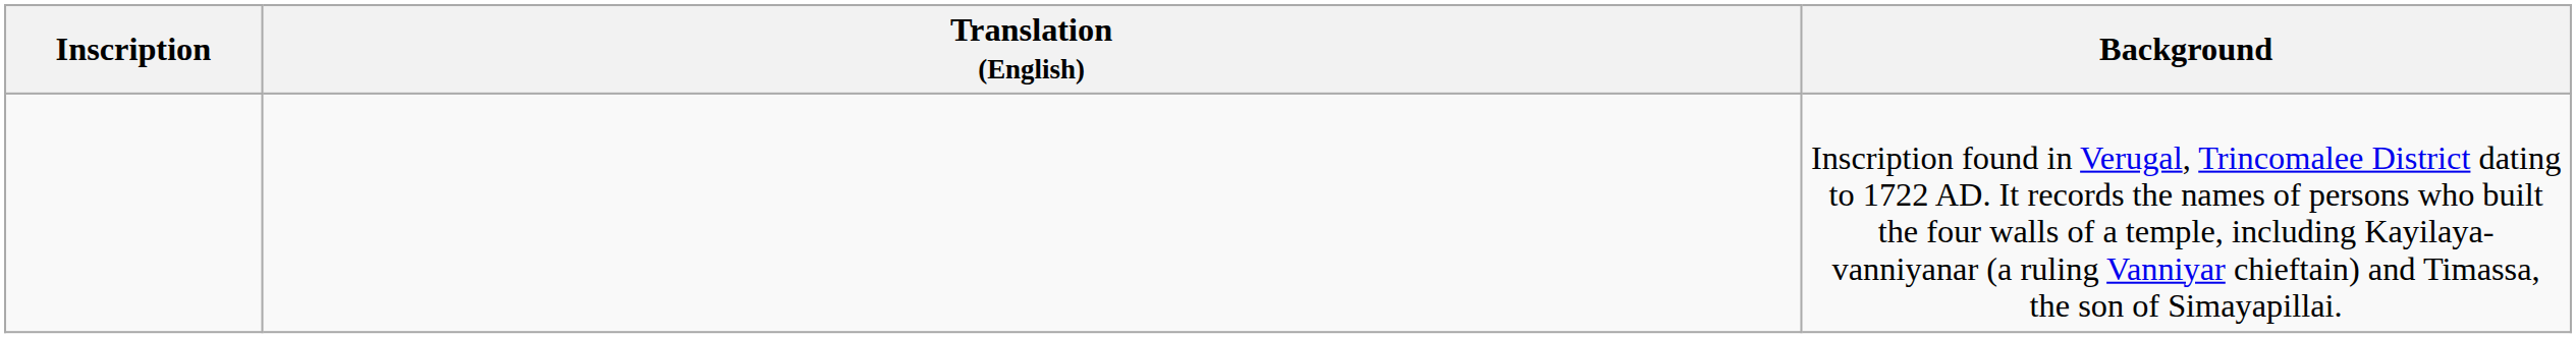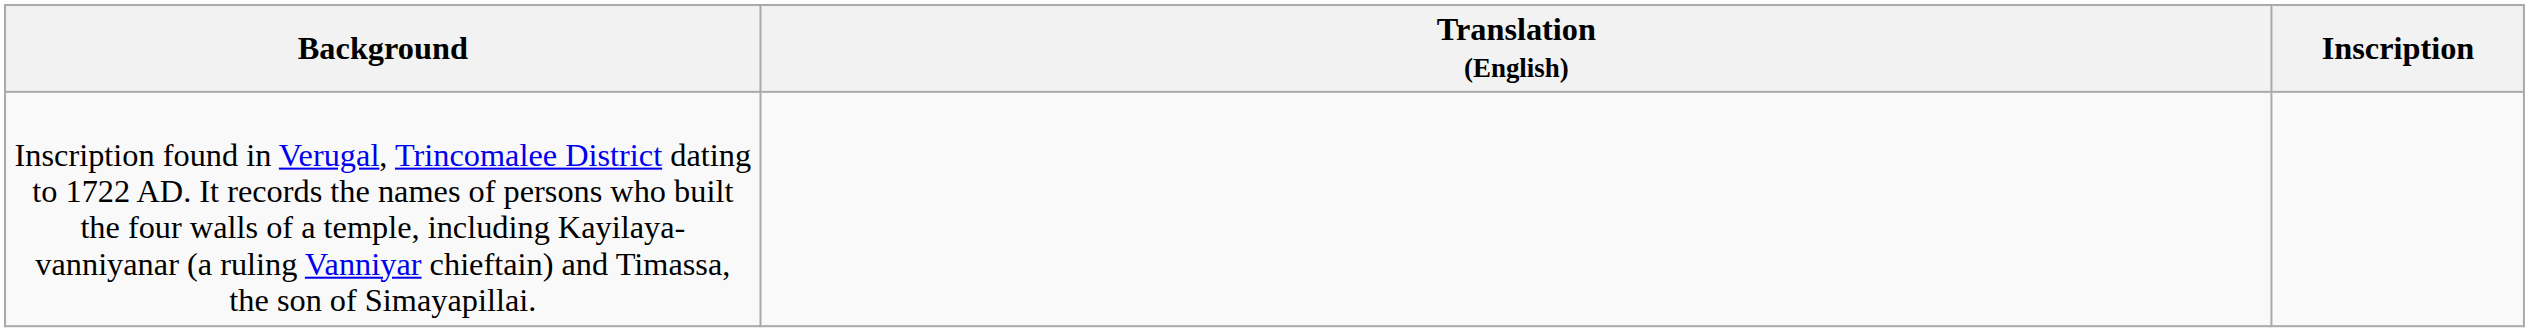columns swapped: Background <-> Inscription
